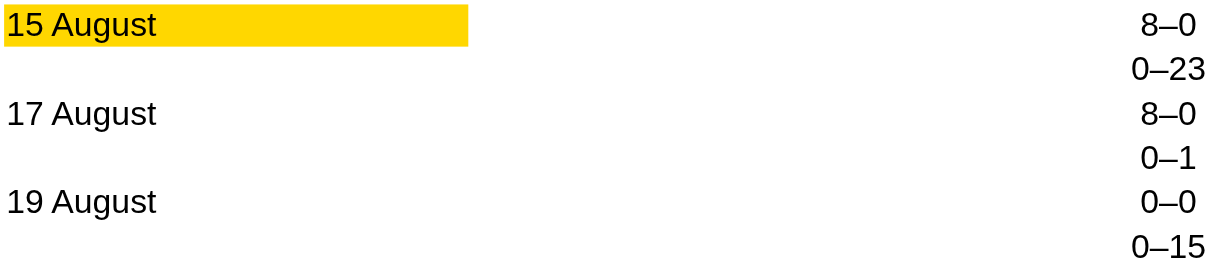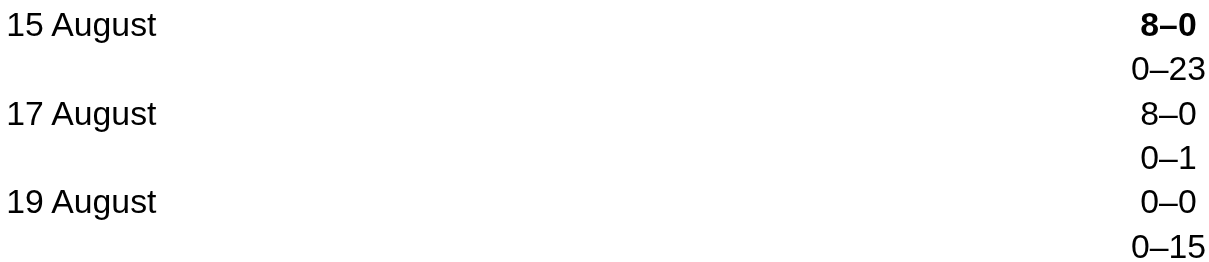15 August / 8–0 | column 1: gold background -> no background
15 August / 8–0 | column 2: normal -> bold
